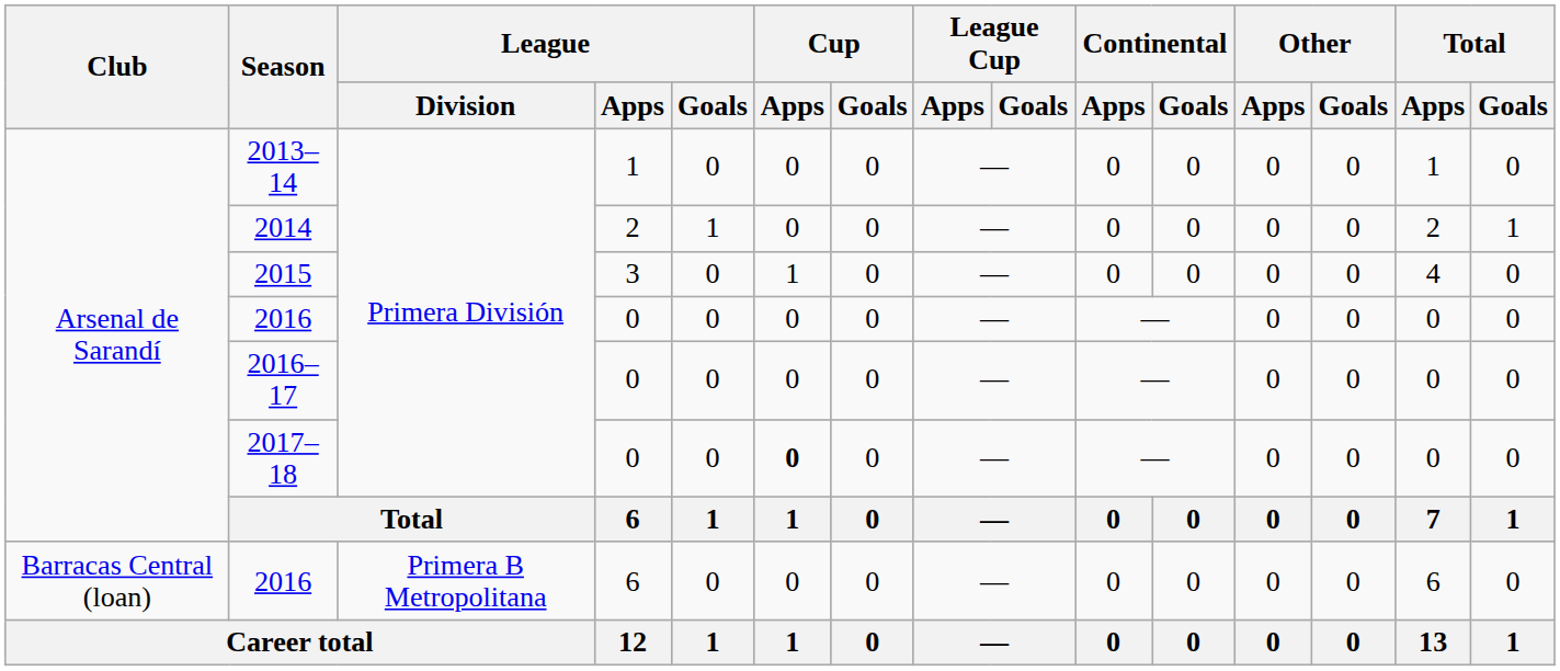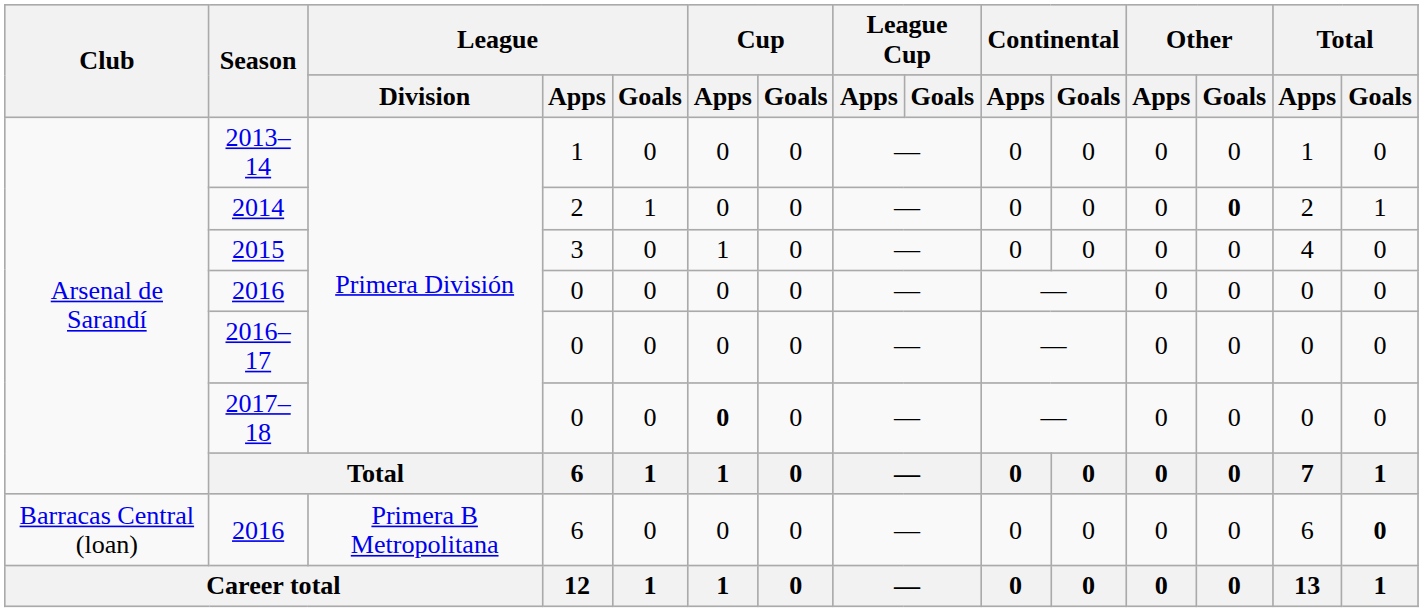2014 | Other / Goals: normal -> bold
2016 / 6 | Total / Goals: normal -> bold
